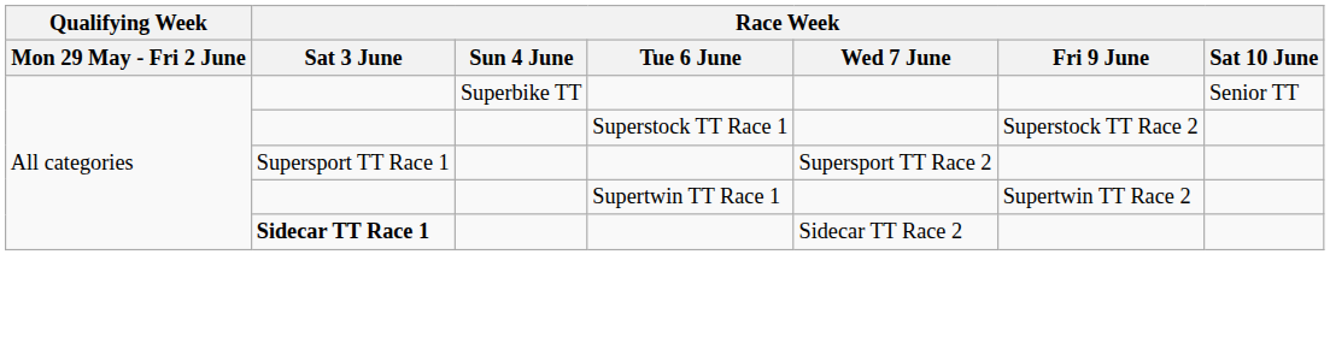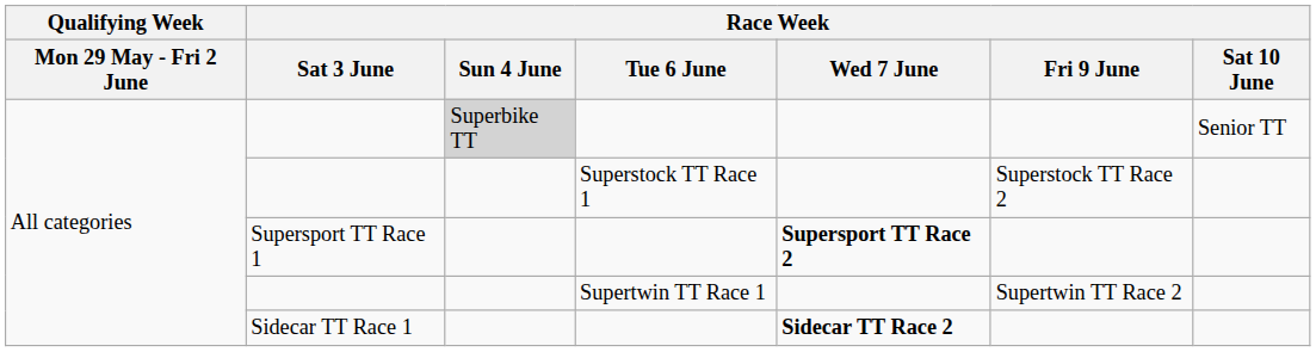row 3 | Race Week / Sun 4 June: no background -> lightgrey background
row 5 | Race Week / Wed 7 June: normal -> bold
row 7 | Race Week / Sat 3 June: bold -> normal
row 7 | Race Week / Wed 7 June: normal -> bold
